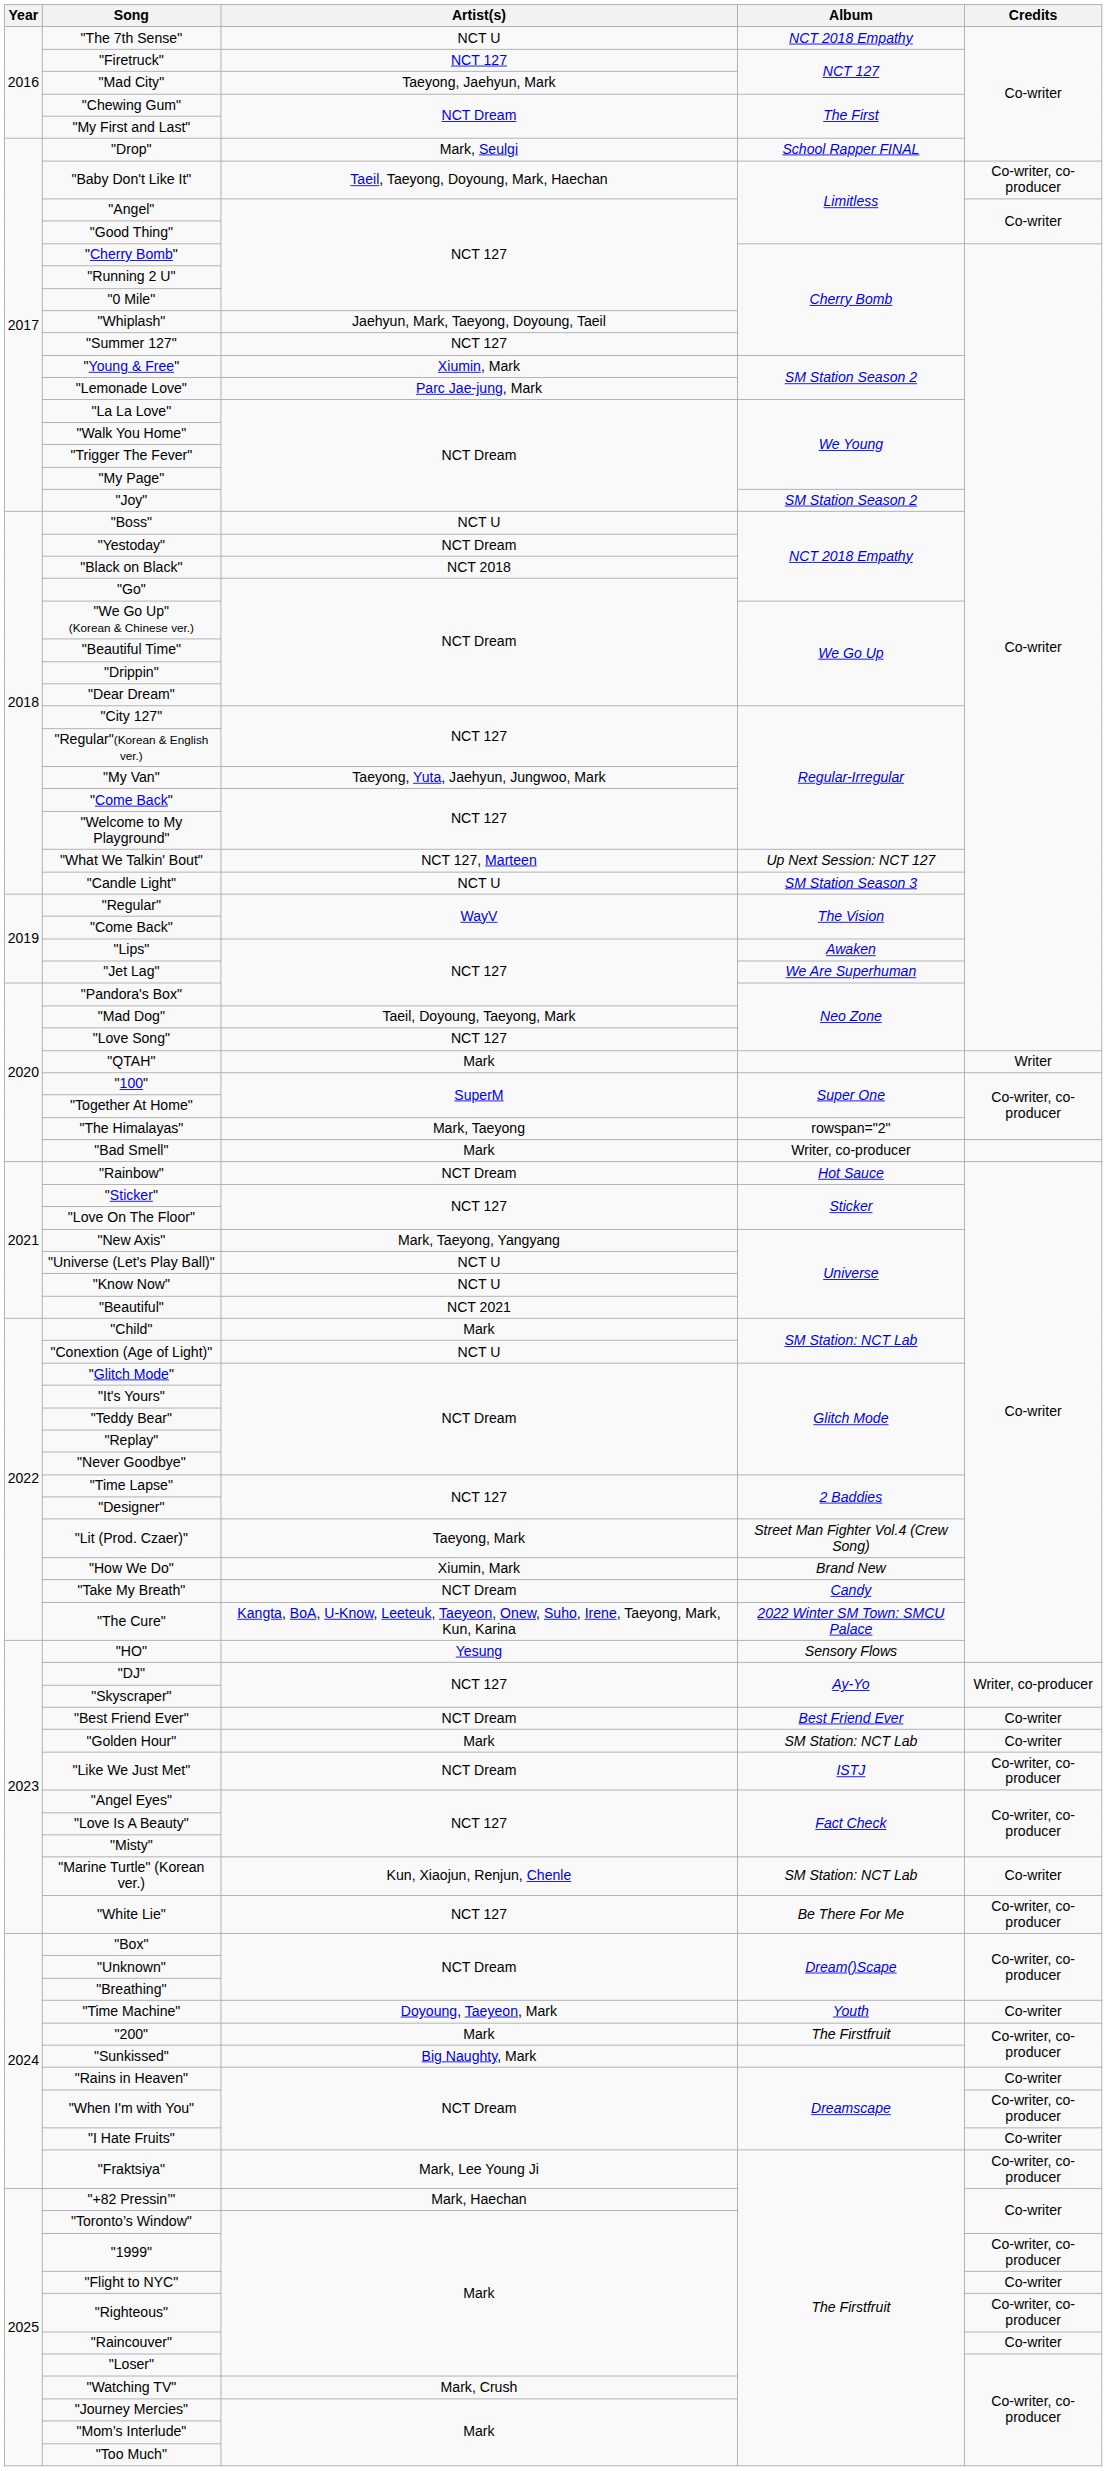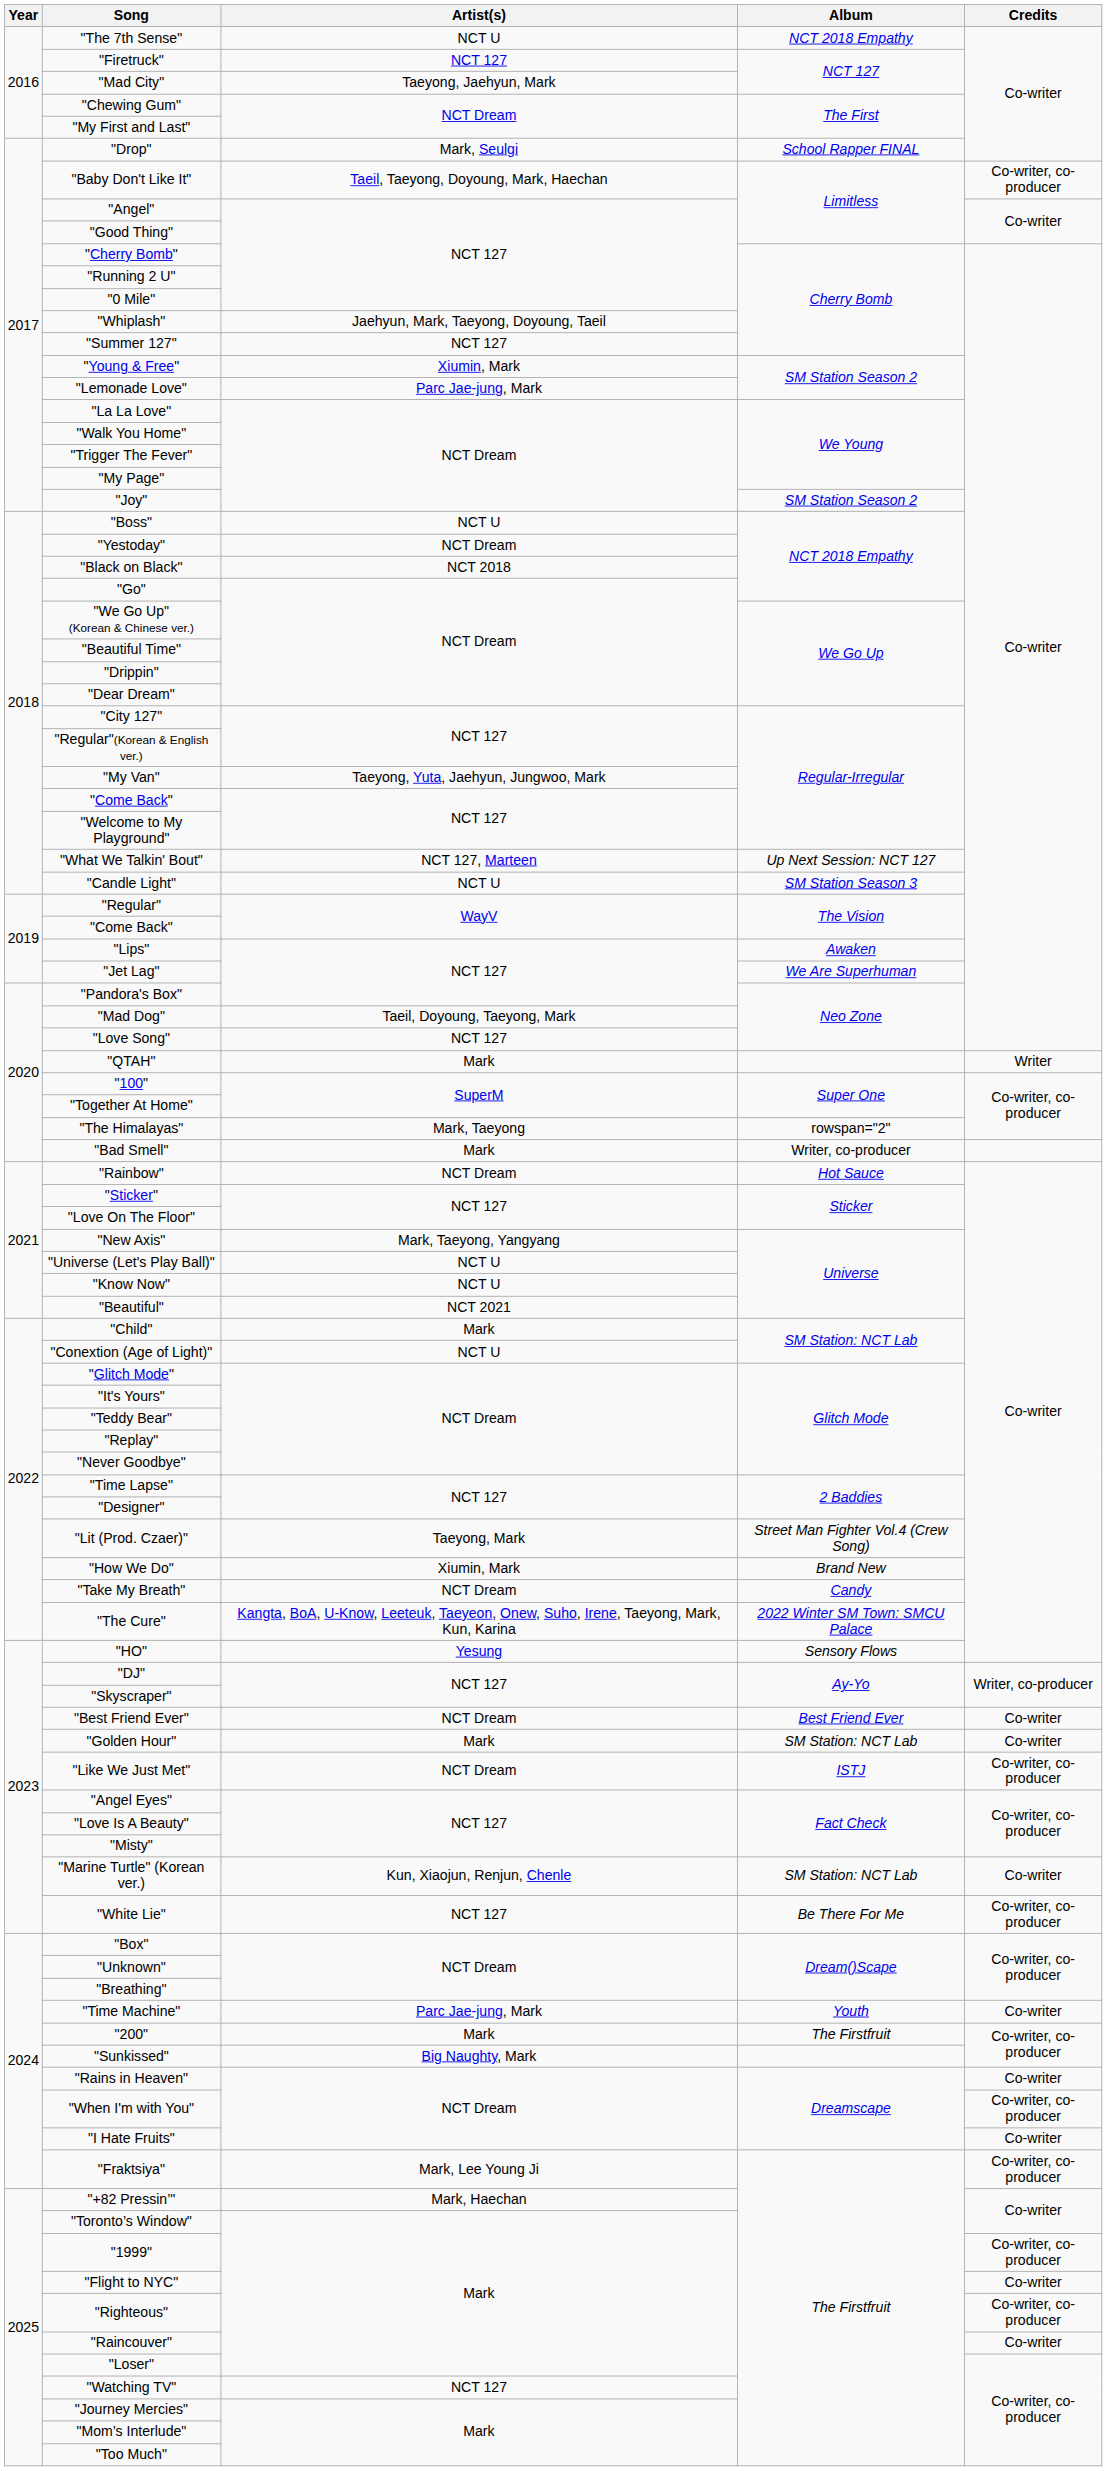"Time Machine" | Artist(s): Doyoung, Taeyeon, Mark -> Parc Jae-jung, Mark
"Watching TV" | Artist(s): Mark, Crush -> NCT 127
